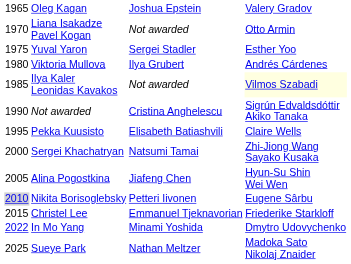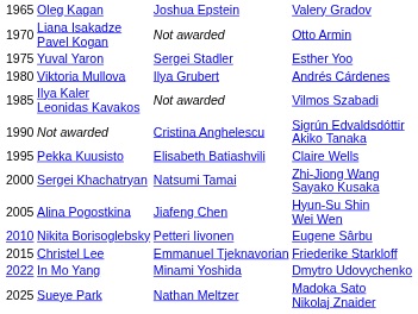Ilya Kaler Leonidas Kavakos | column 4: lightyellow background -> no background
Nikita Borisoglebsky | column 1: lightgrey background -> no background
